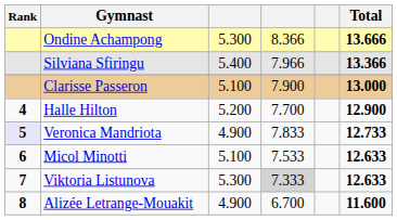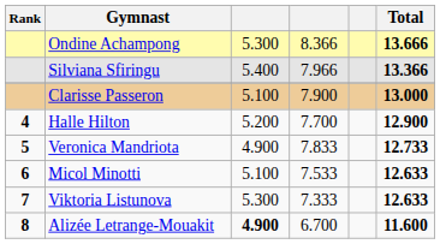Veronica Mandriota | Rank: lavender background -> no background
Viktoria Listunova | column 4: lightgrey background -> no background
Alizée Letrange-Mouakit | column 3: normal -> bold
